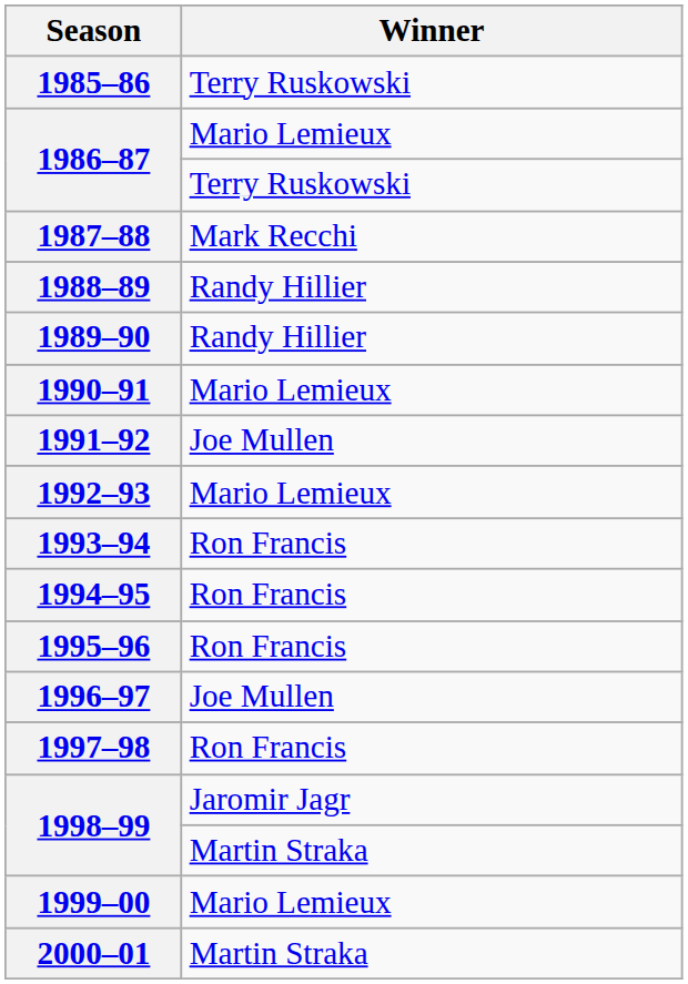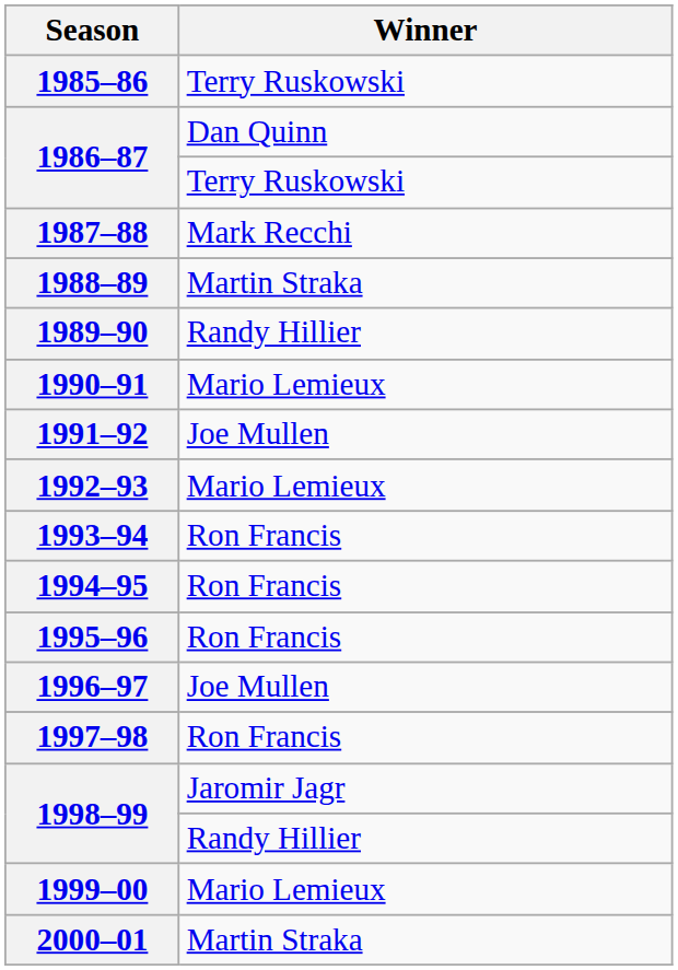row 3 | Winner: Mario Lemieux -> Dan Quinn
row 6 | Winner: Randy Hillier -> Martin Straka
row 17 | Winner: Martin Straka -> Randy Hillier
